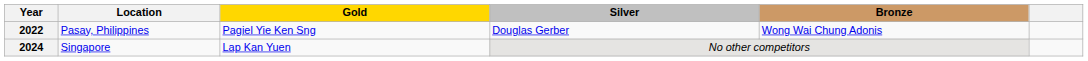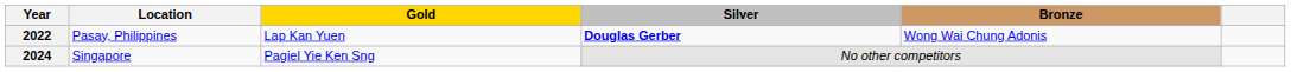2022 | Gold: Pagiel Yie Ken Sng -> Lap Kan Yuen
2022 | Silver: normal -> bold
2024 | Gold: Lap Kan Yuen -> Pagiel Yie Ken Sng
